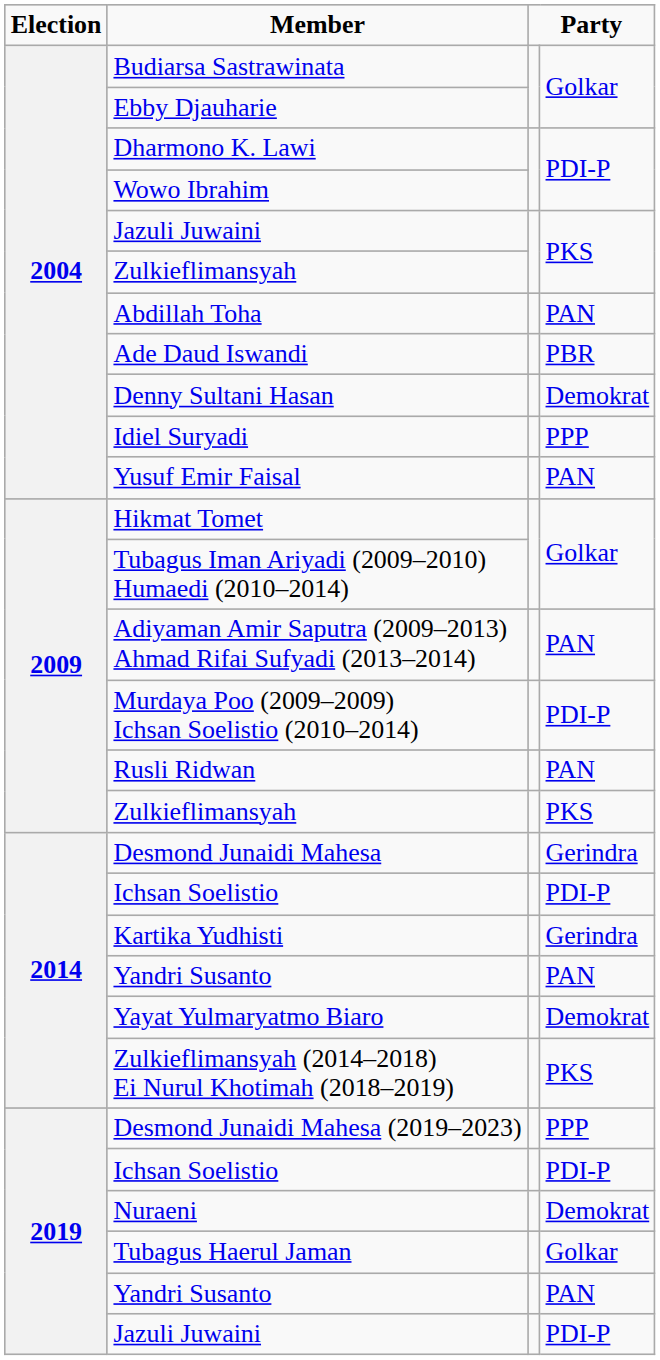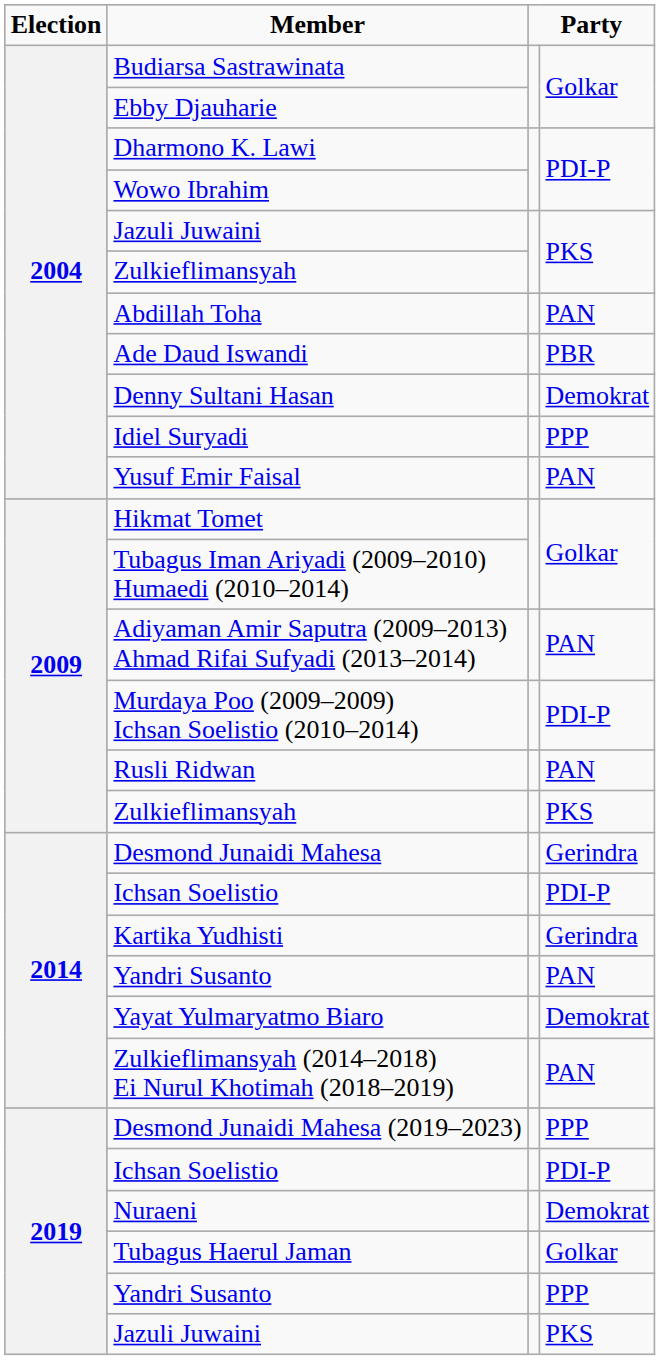Zulkieflimansyah (2014–2018) Ei Nurul Khotimah (2018–2019) | column 4: PKS -> PAN
2019 / Yandri Susanto | column 4: PAN -> PPP
2019 / Jazuli Juwaini | column 4: PDI-P -> PKS
